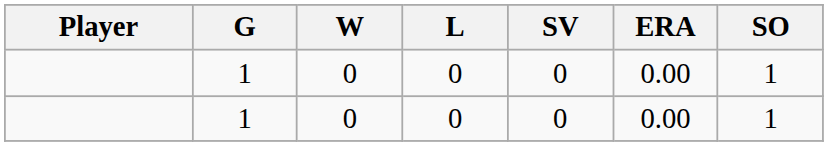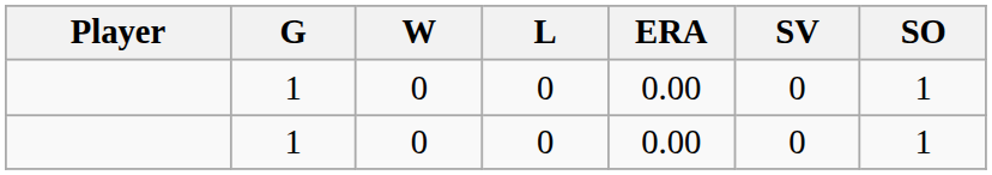columns swapped: SV <-> ERA
